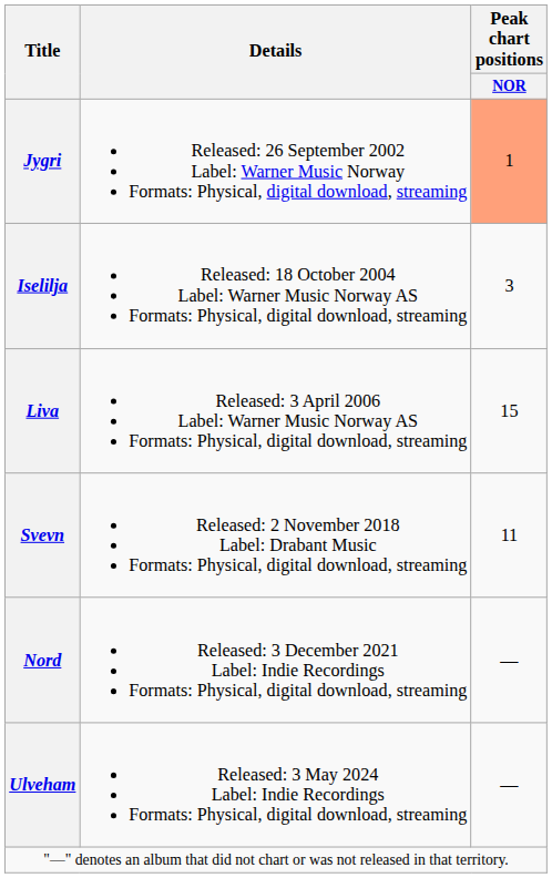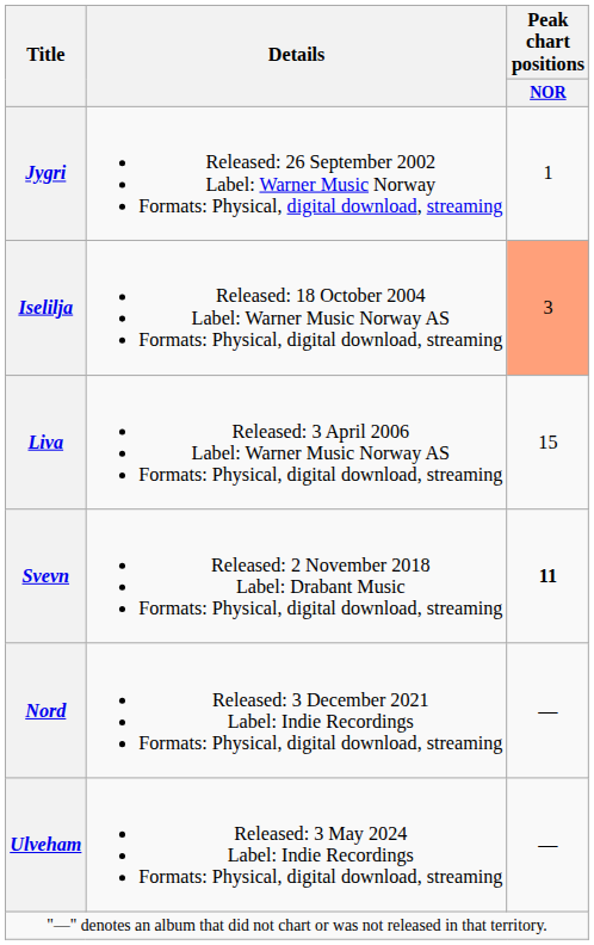Jygri | Peak chart positions / NOR: lightsalmon background -> no background
Iselilja | Peak chart positions / NOR: no background -> lightsalmon background
Svevn | Peak chart positions / NOR: normal -> bold
